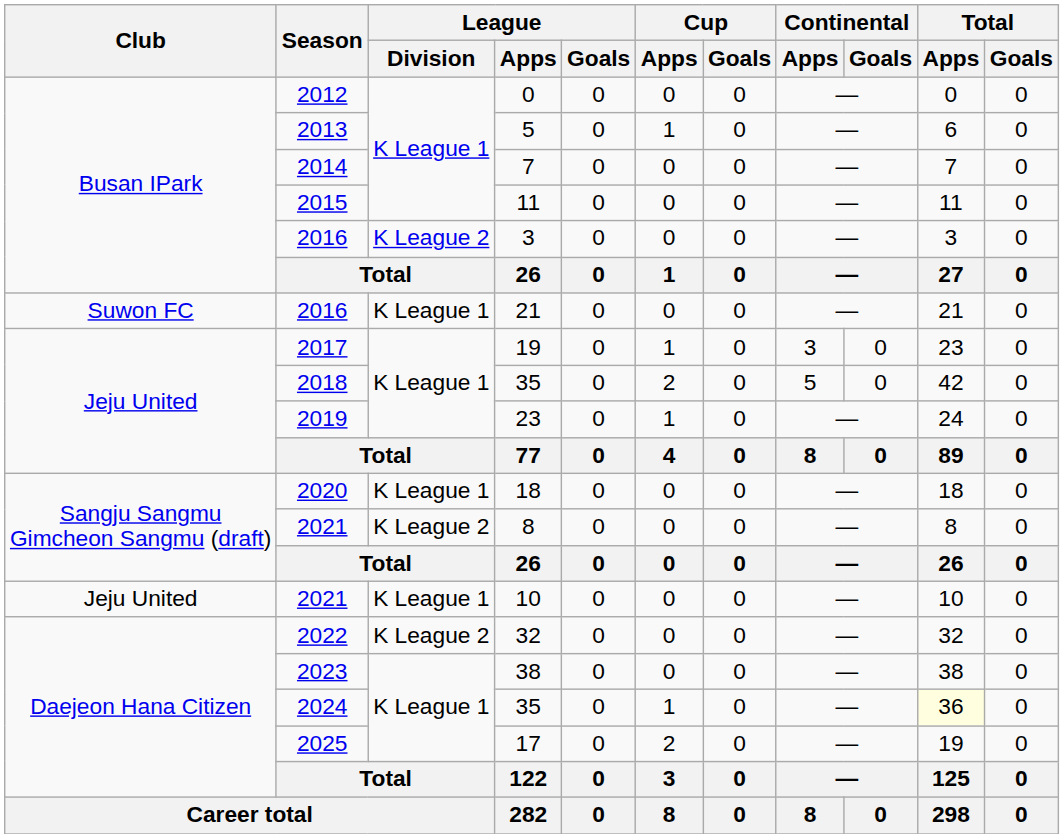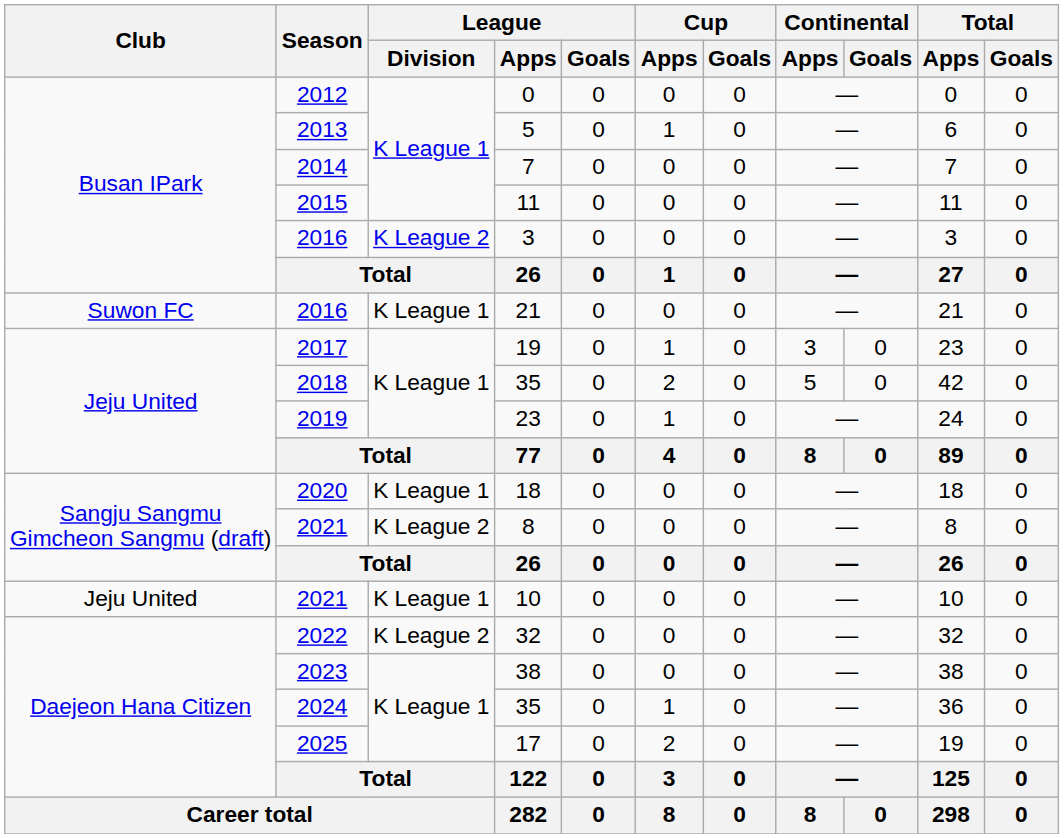2024 / 35 | Total / Apps: lightyellow background -> no background
